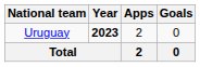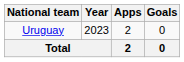Uruguay | Year: bold -> normal
